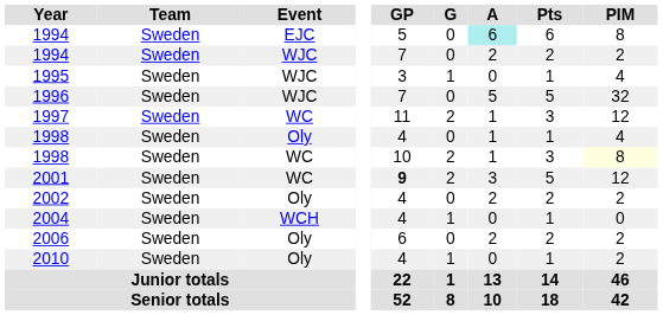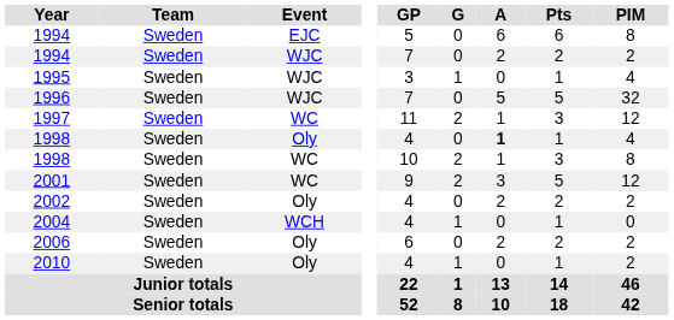1994 / EJC | A: paleturquoise background -> no background
1998 / Oly | A: normal -> bold
1998 / WC | PIM: lightyellow background -> no background
2001 | GP: bold -> normal
